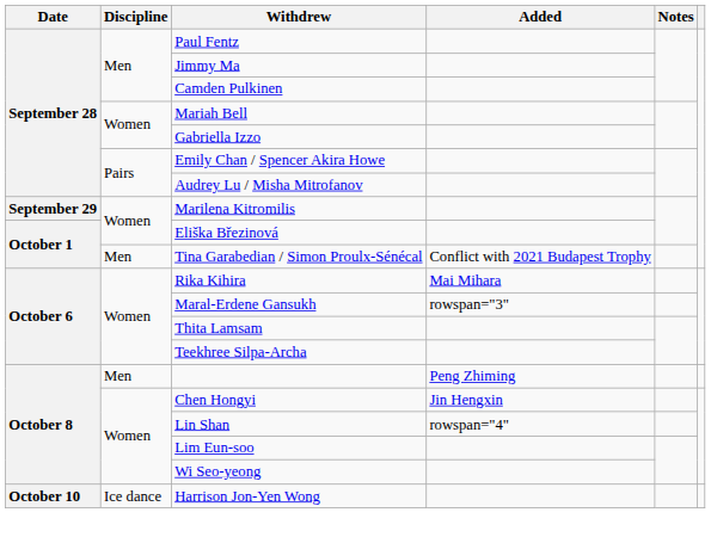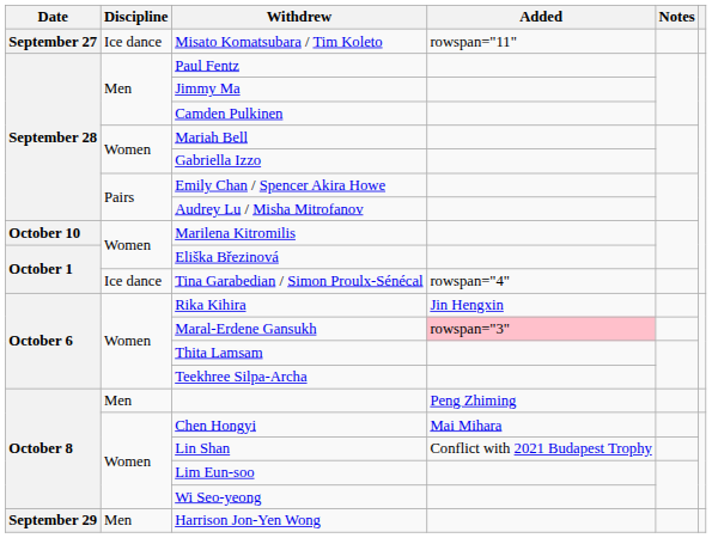+ row: September 27 | Ice dance | Misato Komatsubara / Tim Koleto | rowspan="11"
Marilena Kitromilis | Date: September 29 -> October 10
Tina Garabedian / Simon Proulx-Sénécal | Discipline: Men -> Ice dance
Tina Garabedian / Simon Proulx-Sénécal | Added: Conflict with 2021 Budapest Trophy -> rowspan="4"
Rika Kihira | Added: Mai Mihara -> Jin Hengxin
Maral-Erdene Gansukh | Added: no background -> pink background
Chen Hongyi | Added: Jin Hengxin -> Mai Mihara
Lin Shan | Added: rowspan="4" -> Conflict with 2021 Budapest Trophy
Harrison Jon-Yen Wong | Date: October 10 -> September 29
Harrison Jon-Yen Wong | Discipline: Ice dance -> Men
